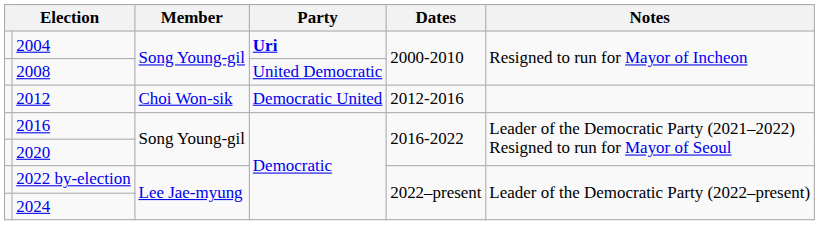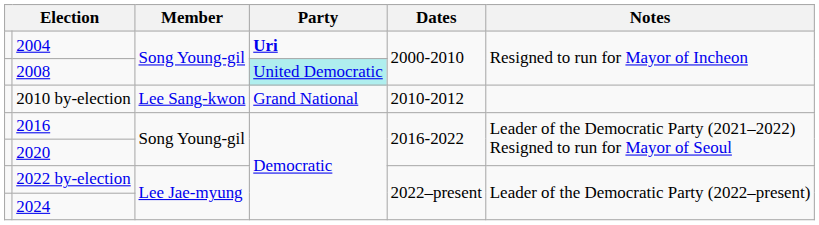2008 | Party: no background -> paleturquoise background
+ row: 2010 by-election | Lee Sang-kwon | Grand National | 2010-2012
- row: 2012 | Choi Won-sik | Democratic United | 2012-2016
